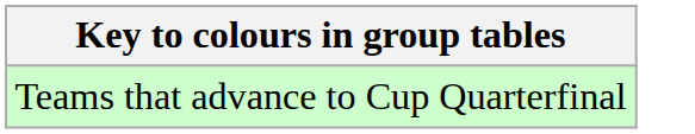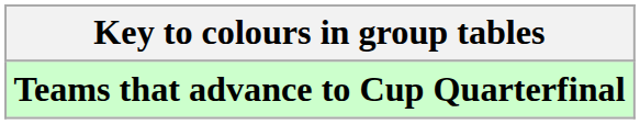Teams that advance to Cup Quarterfinal | column 1: normal -> bold
